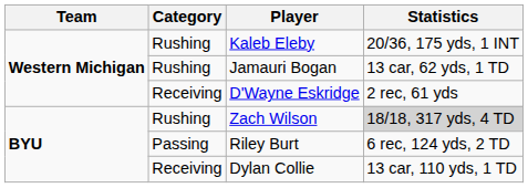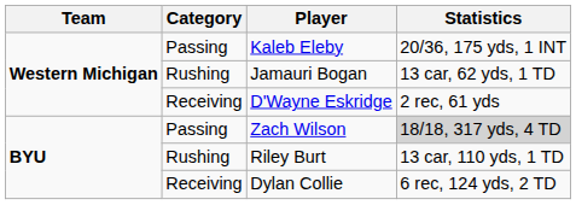Kaleb Eleby | Category: Rushing -> Passing
Zach Wilson | Category: Rushing -> Passing
Riley Burt | Category: Passing -> Rushing
Riley Burt | Statistics: 6 rec, 124 yds, 2 TD -> 13 car, 110 yds, 1 TD
Dylan Collie | Statistics: 13 car, 110 yds, 1 TD -> 6 rec, 124 yds, 2 TD
